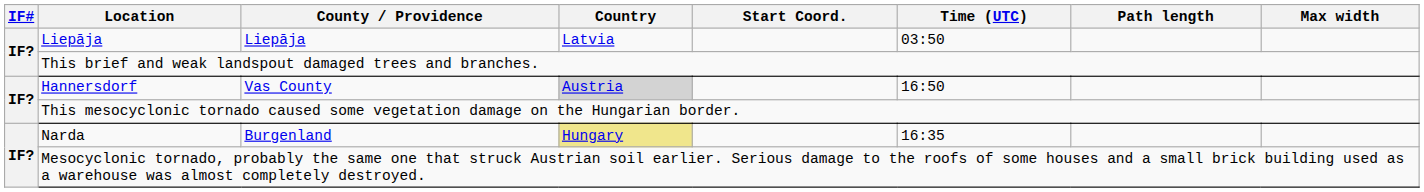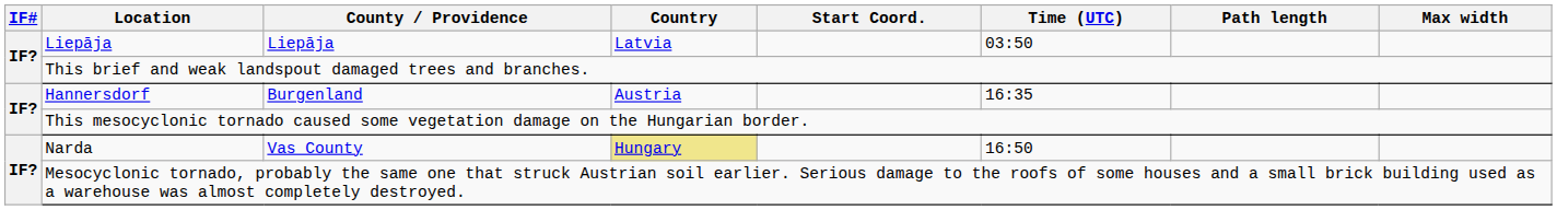Hannersdorf | County / Providence: Vas County -> Burgenland
Hannersdorf | Country: lightgrey background -> no background
Hannersdorf | Time (UTC): 16:50 -> 16:35
Narda | County / Providence: Burgenland -> Vas County
Narda | Time (UTC): 16:35 -> 16:50
